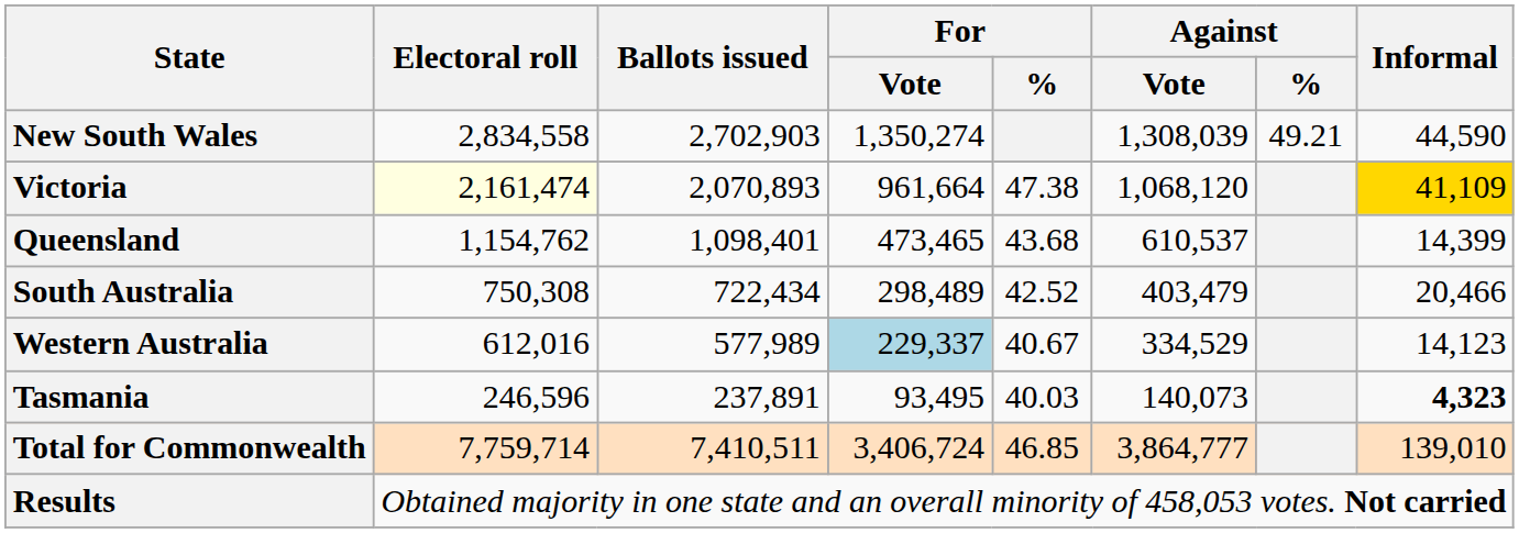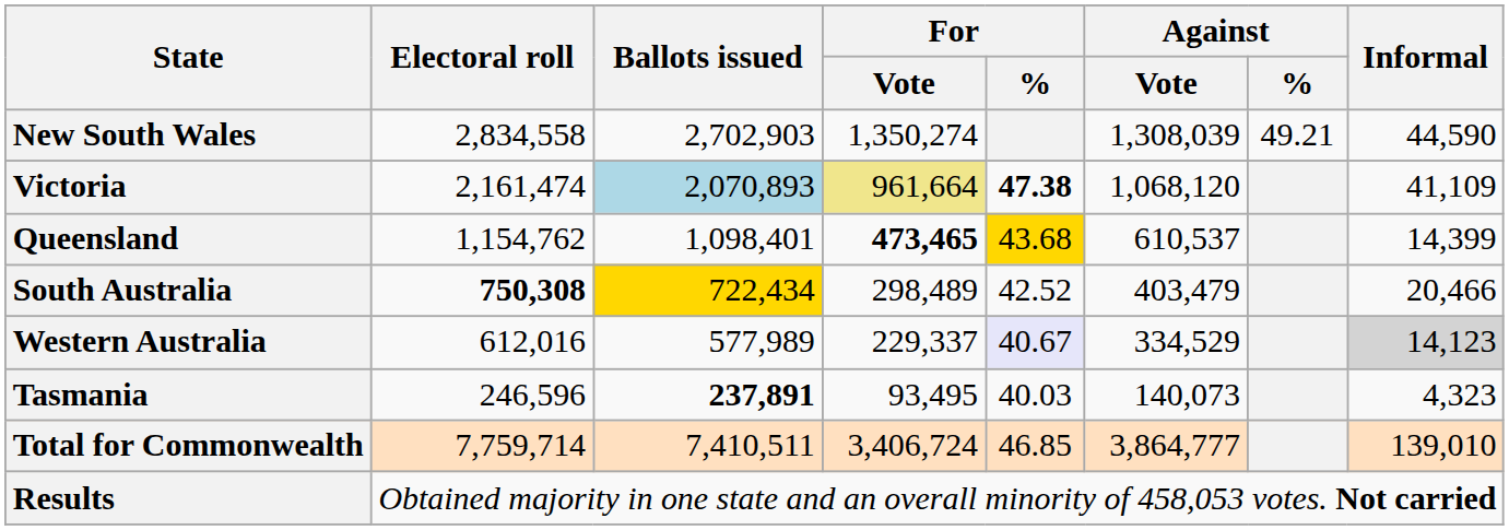Victoria | Electoral roll: lightyellow background -> no background
Victoria | Ballots issued: no background -> lightblue background
Victoria | For / Vote: no background -> khaki background
Victoria | For / %: normal -> bold
Victoria | Informal: gold background -> no background
Queensland | For / Vote: normal -> bold
Queensland | For / %: no background -> gold background
South Australia | Electoral roll: normal -> bold
South Australia | Ballots issued: no background -> gold background
Western Australia | For / Vote: lightblue background -> no background
Western Australia | For / %: no background -> lavender background
Western Australia | Informal: no background -> lightgrey background
Tasmania | Ballots issued: normal -> bold
Tasmania | Informal: bold -> normal
